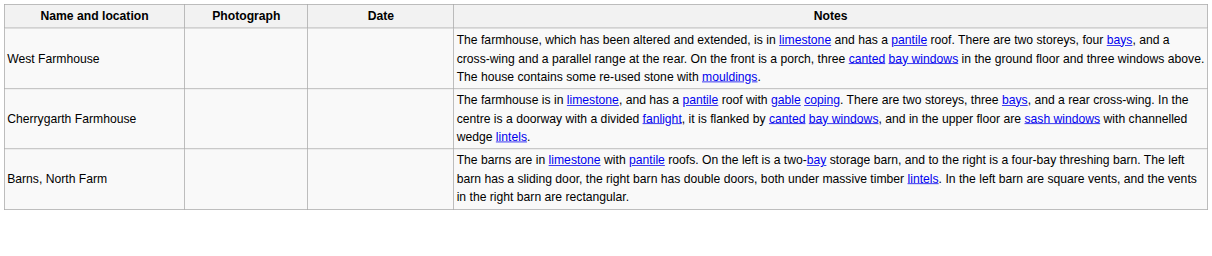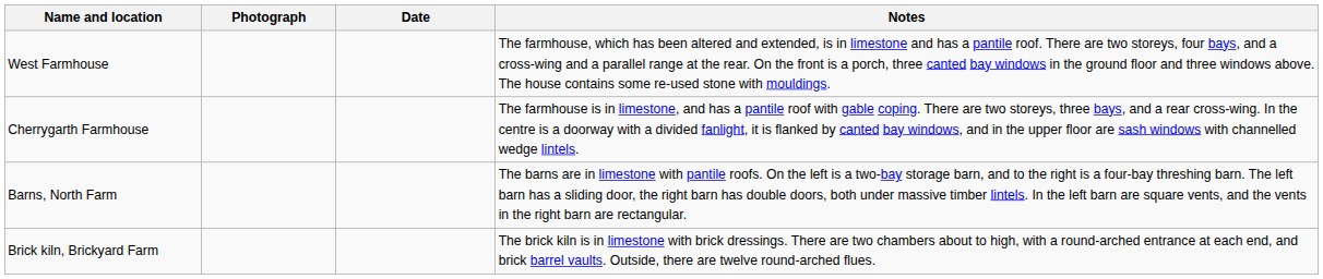+ row: Brick kiln, Brickyard Farm | The brick kiln is in limestone with brick dressings. There are two chambers about to high, with a round-arched entrance at each end, and brick barrel vaults. Outside, there are twelve round-arched flues.
